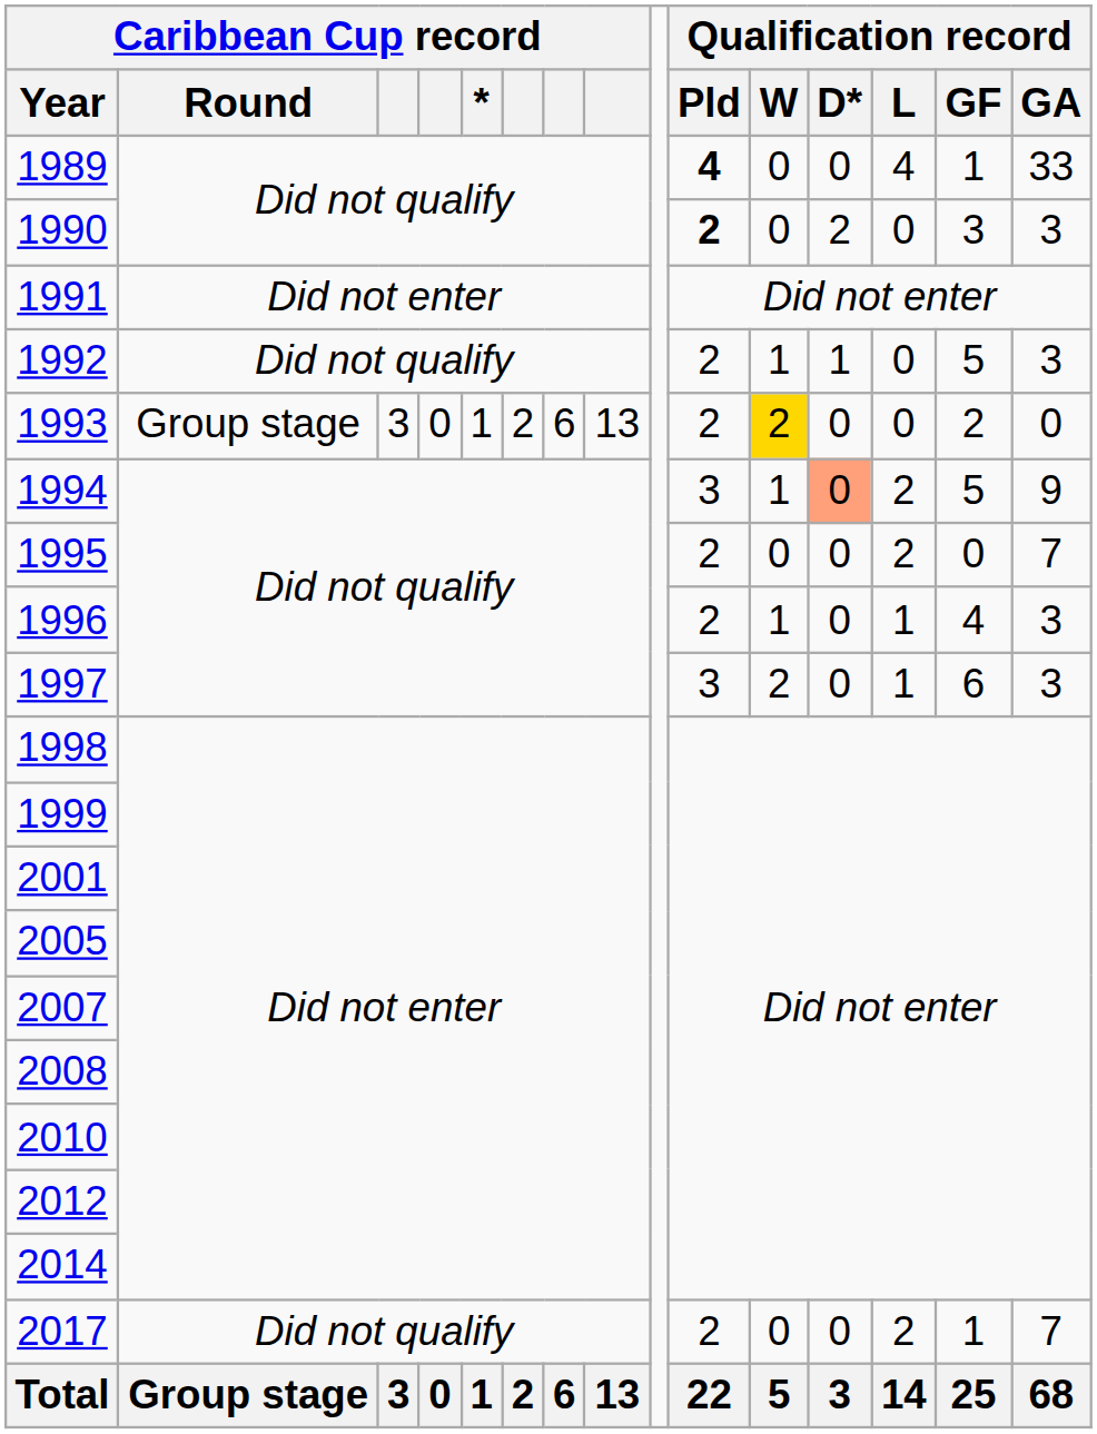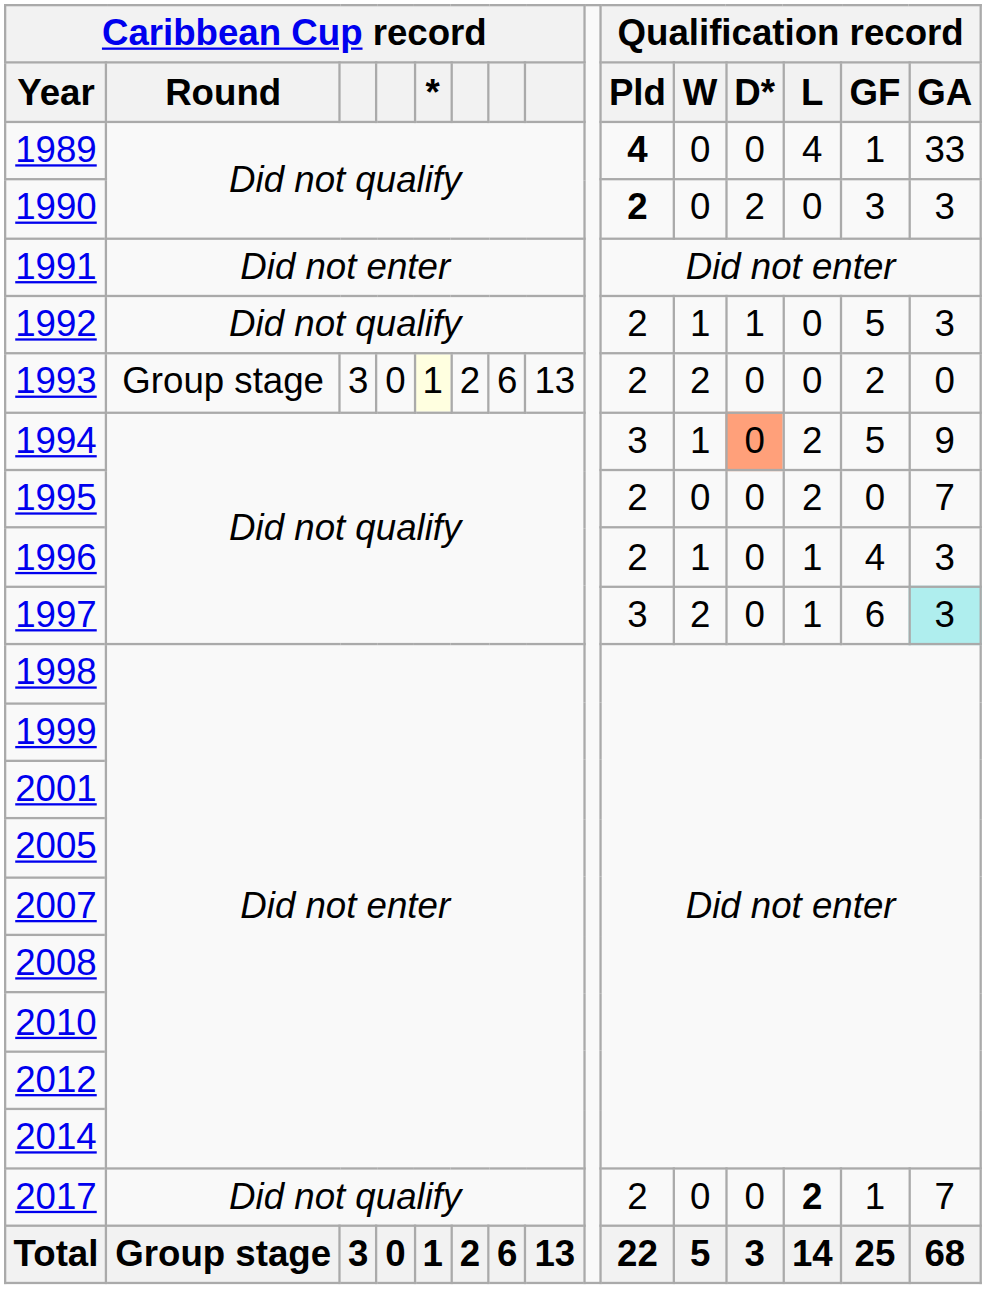1993 | Caribbean Cup record / *: no background -> lightyellow background
1993 | Qualification record / W: gold background -> no background
1997 | Qualification record / GA: no background -> paleturquoise background
2017 | Qualification record / L: normal -> bold
